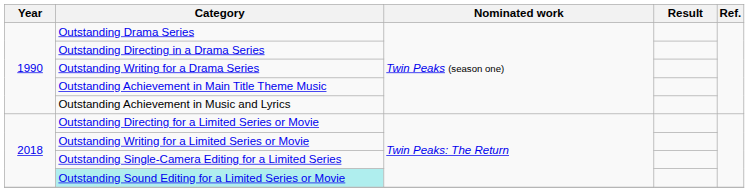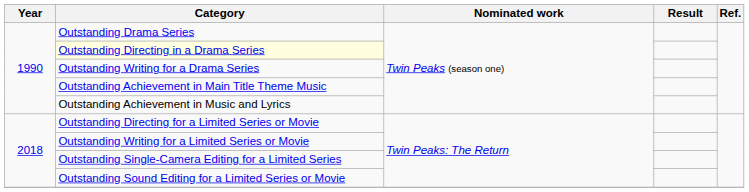Outstanding Directing in a Drama Series | Category: no background -> lightyellow background
Outstanding Sound Editing for a Limited Series or Movie | Category: paleturquoise background -> no background
